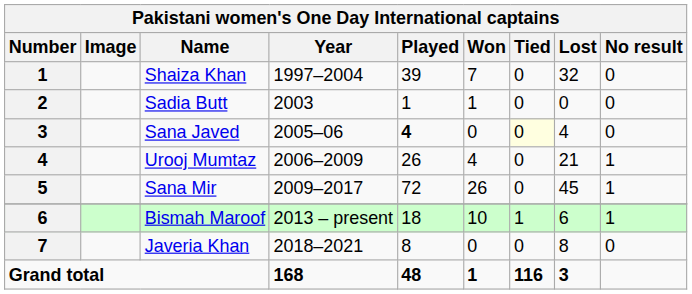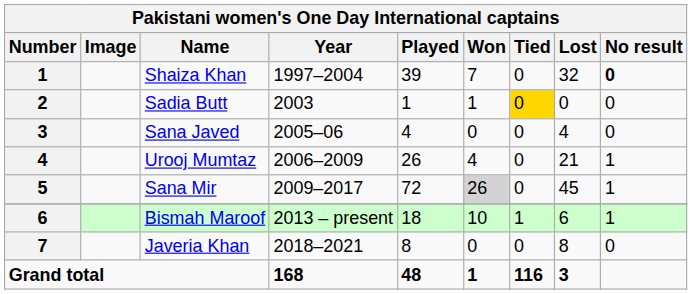Shaiza Khan | No result: normal -> bold
Sadia Butt | Tied: no background -> gold background
Sana Javed | Played: bold -> normal
Sana Javed | Tied: lightyellow background -> no background
Sana Mir | Won: no background -> lightgrey background
